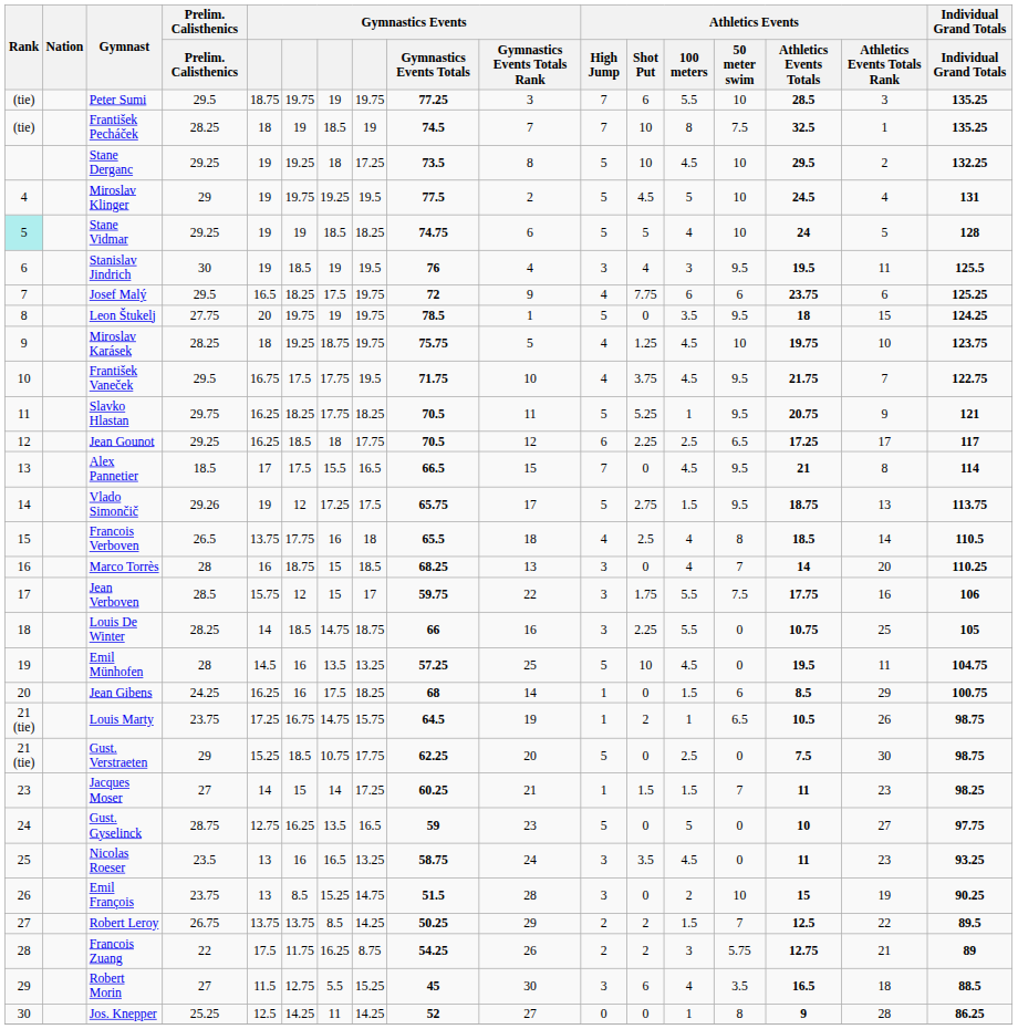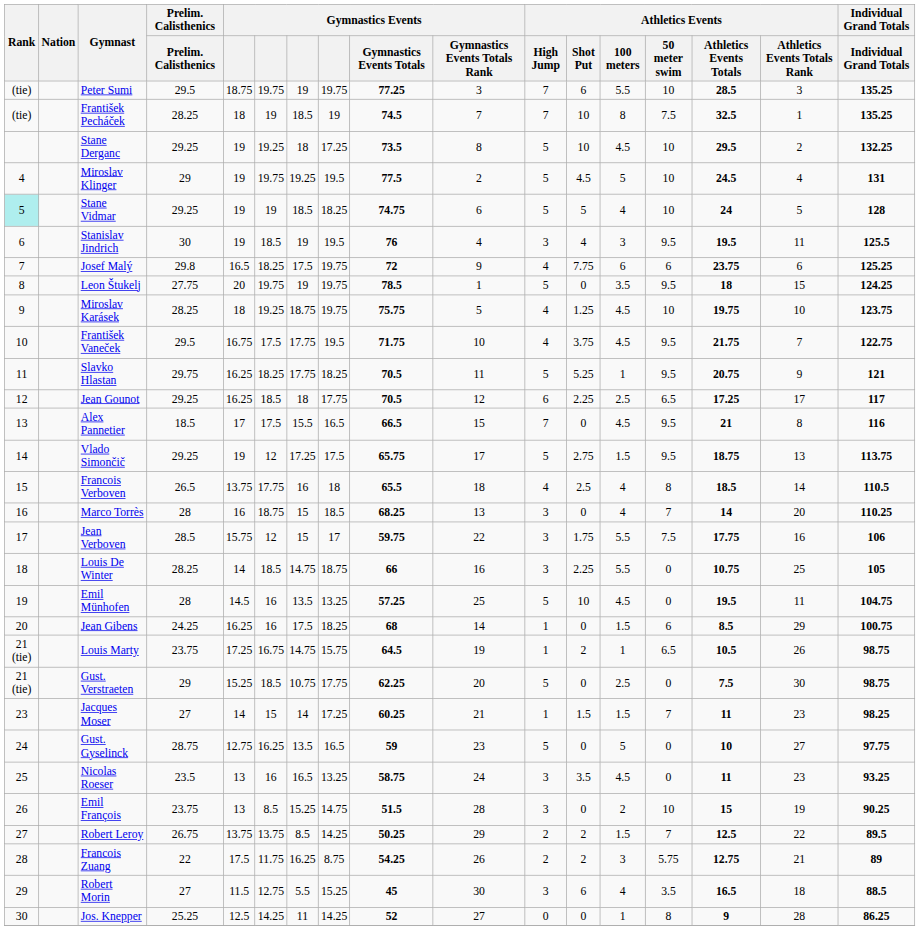Josef Malý | Prelim. Calisthenics: 29.5 -> 29.8
Alex Pannetier | column 17: 114 -> 116
Vlado Simončič | Prelim. Calisthenics: 29.26 -> 29.25
